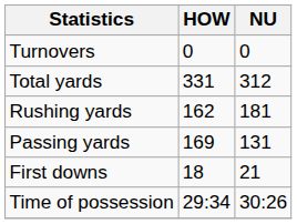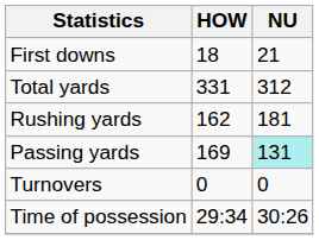rows swapped: First downs <-> Turnovers
Passing yards | NU: no background -> paleturquoise background
